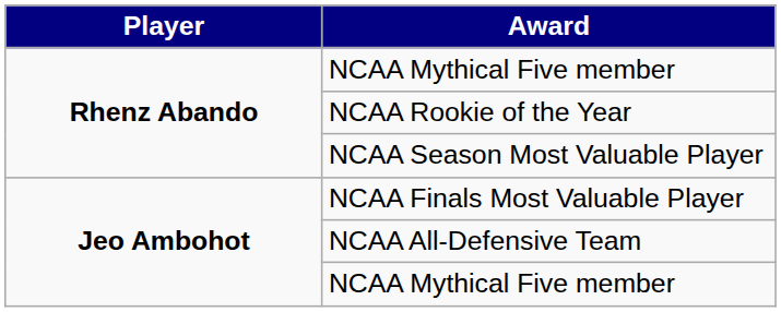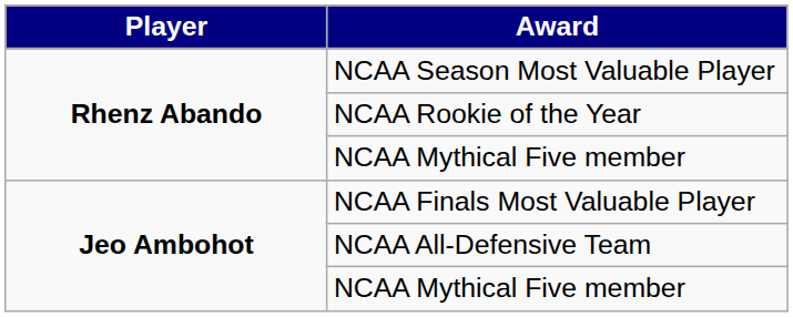row 2 | Award: NCAA Mythical Five member -> NCAA Season Most Valuable Player
row 4 | Award: NCAA Season Most Valuable Player -> NCAA Mythical Five member
